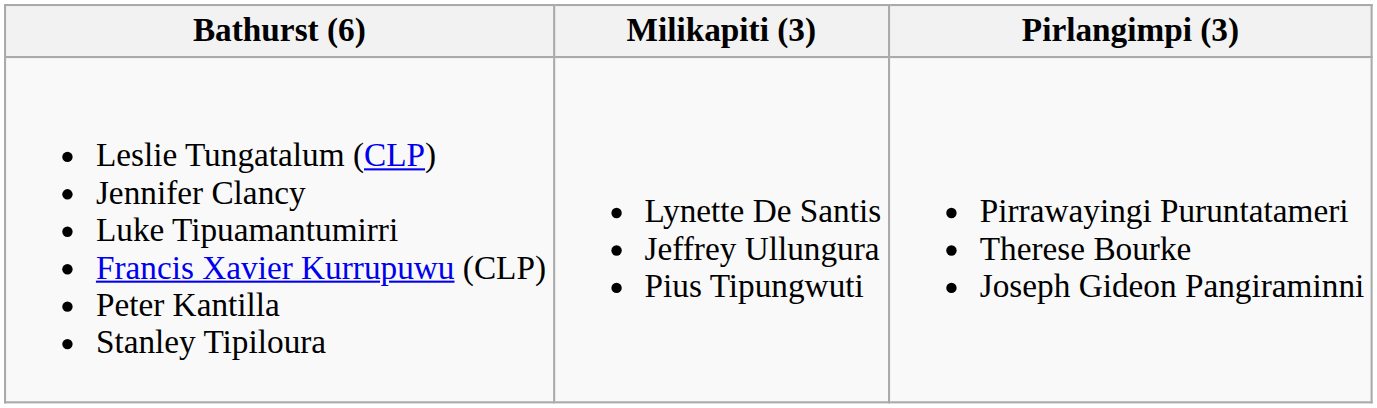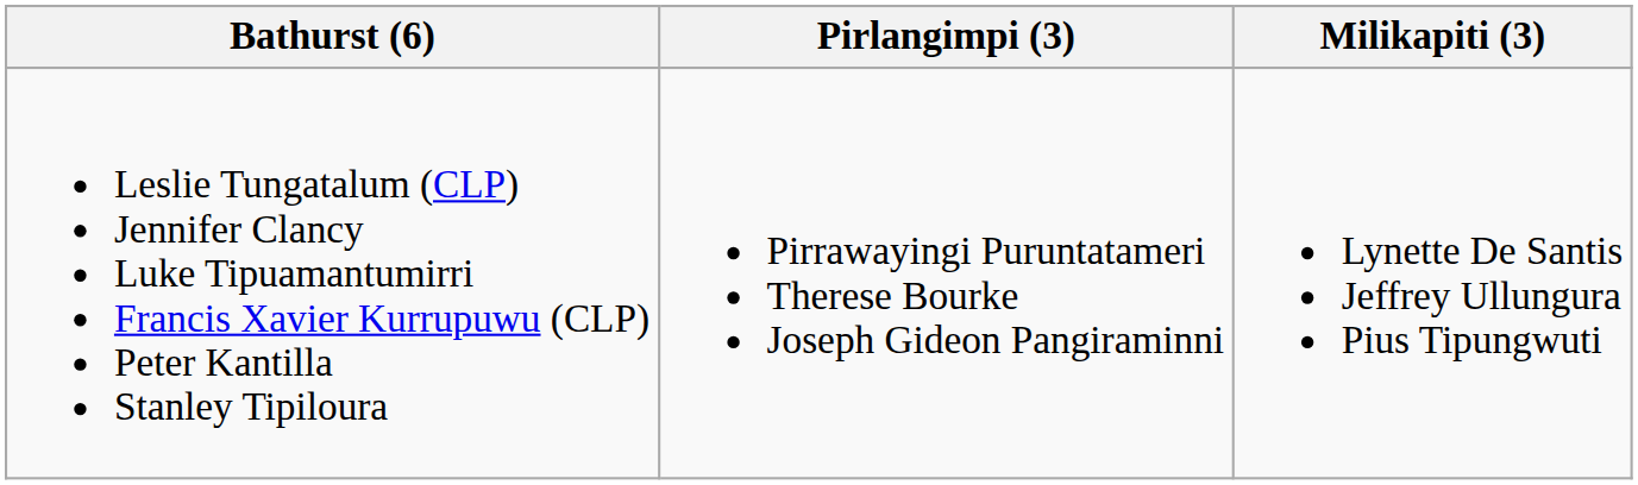columns swapped: Milikapiti (3) <-> Pirlangimpi (3)
